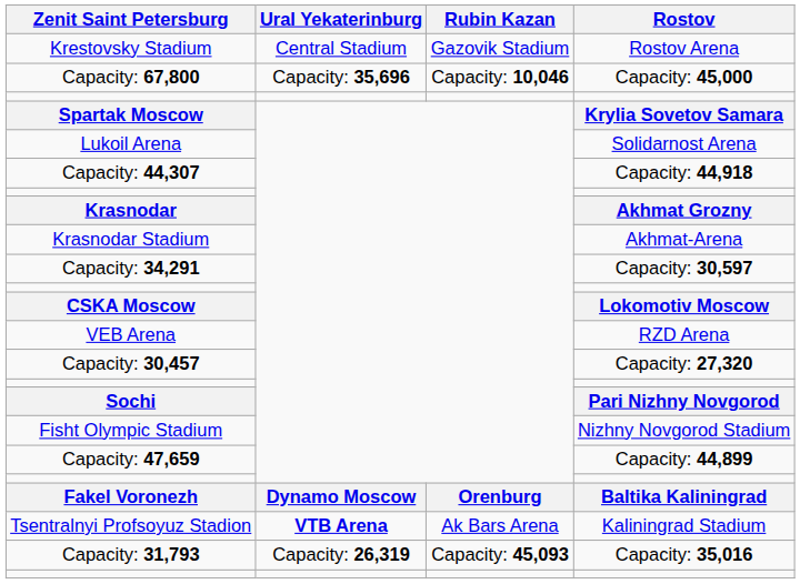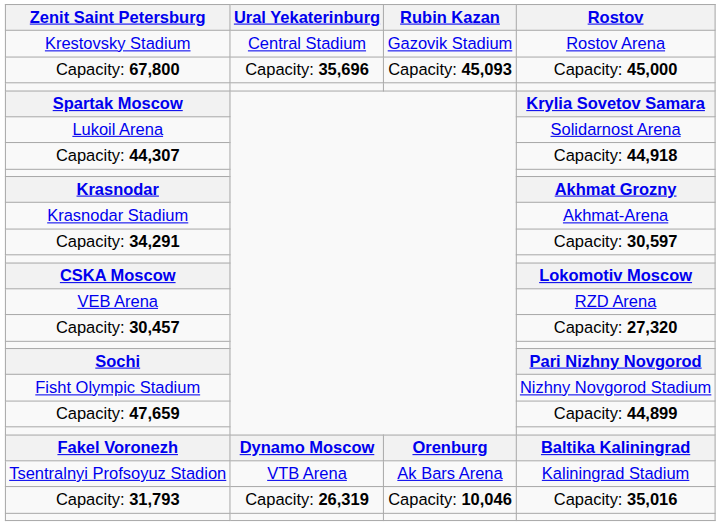Capacity: 67,800 | Rubin Kazan: Capacity: 10,046 -> Capacity: 45,093
Tsentralnyi Profsoyuz Stadion | Ural Yekaterinburg: bold -> normal
Capacity: 31,793 | Rubin Kazan: Capacity: 45,093 -> Capacity: 10,046
